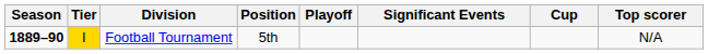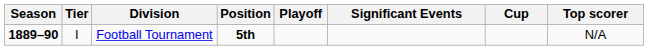Football Tournament | Tier: gold background -> no background
Football Tournament | Position: normal -> bold
